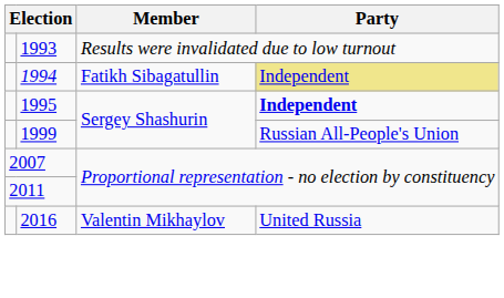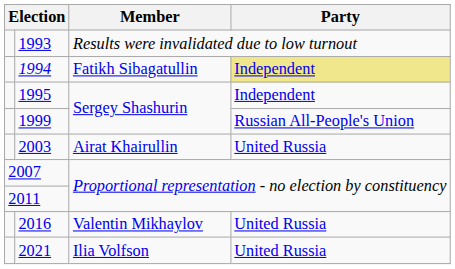1995 | Party: bold -> normal
+ row: 2003 | Airat Khairullin | United Russia
+ row: 2021 | Ilia Volfson | United Russia
